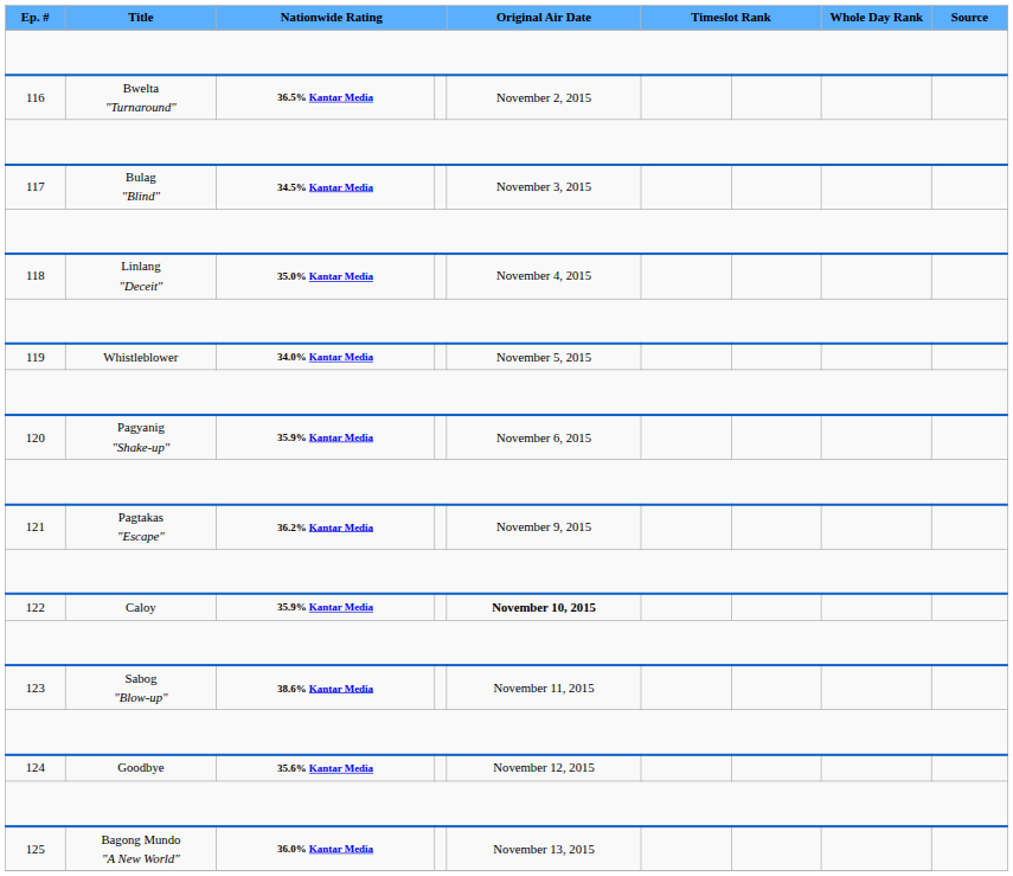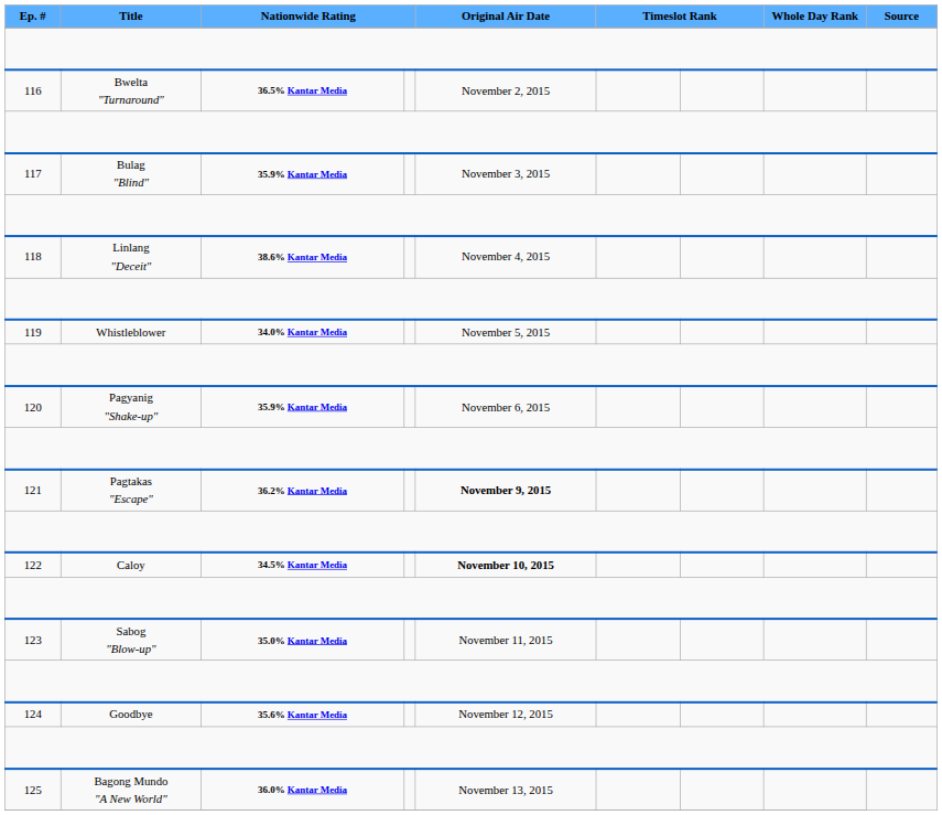117 | column 3: 34.5% Kantar Media -> 35.9% Kantar Media
118 | column 3: 35.0% Kantar Media -> 38.6% Kantar Media
121 | Original Air Date: normal -> bold
122 | column 3: 35.9% Kantar Media -> 34.5% Kantar Media
123 | column 3: 38.6% Kantar Media -> 35.0% Kantar Media
